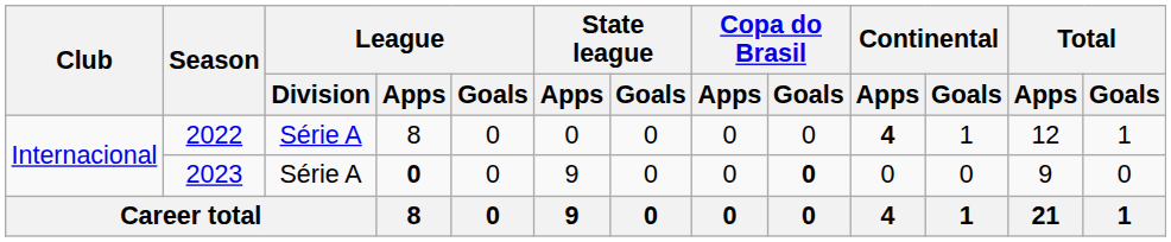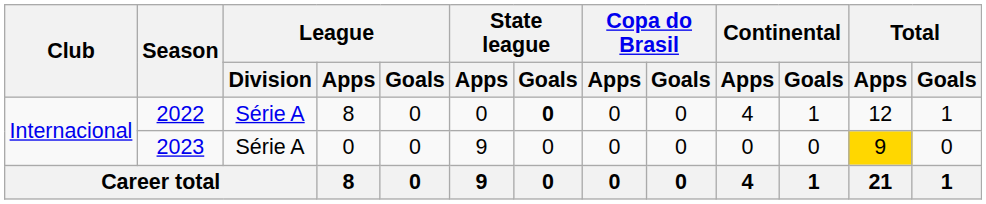2022 | State league / Goals: normal -> bold
2022 | Continental / Apps: bold -> normal
2023 | League / Apps: bold -> normal
2023 | Copa do Brasil / Goals: bold -> normal
2023 | Total / Apps: no background -> gold background
